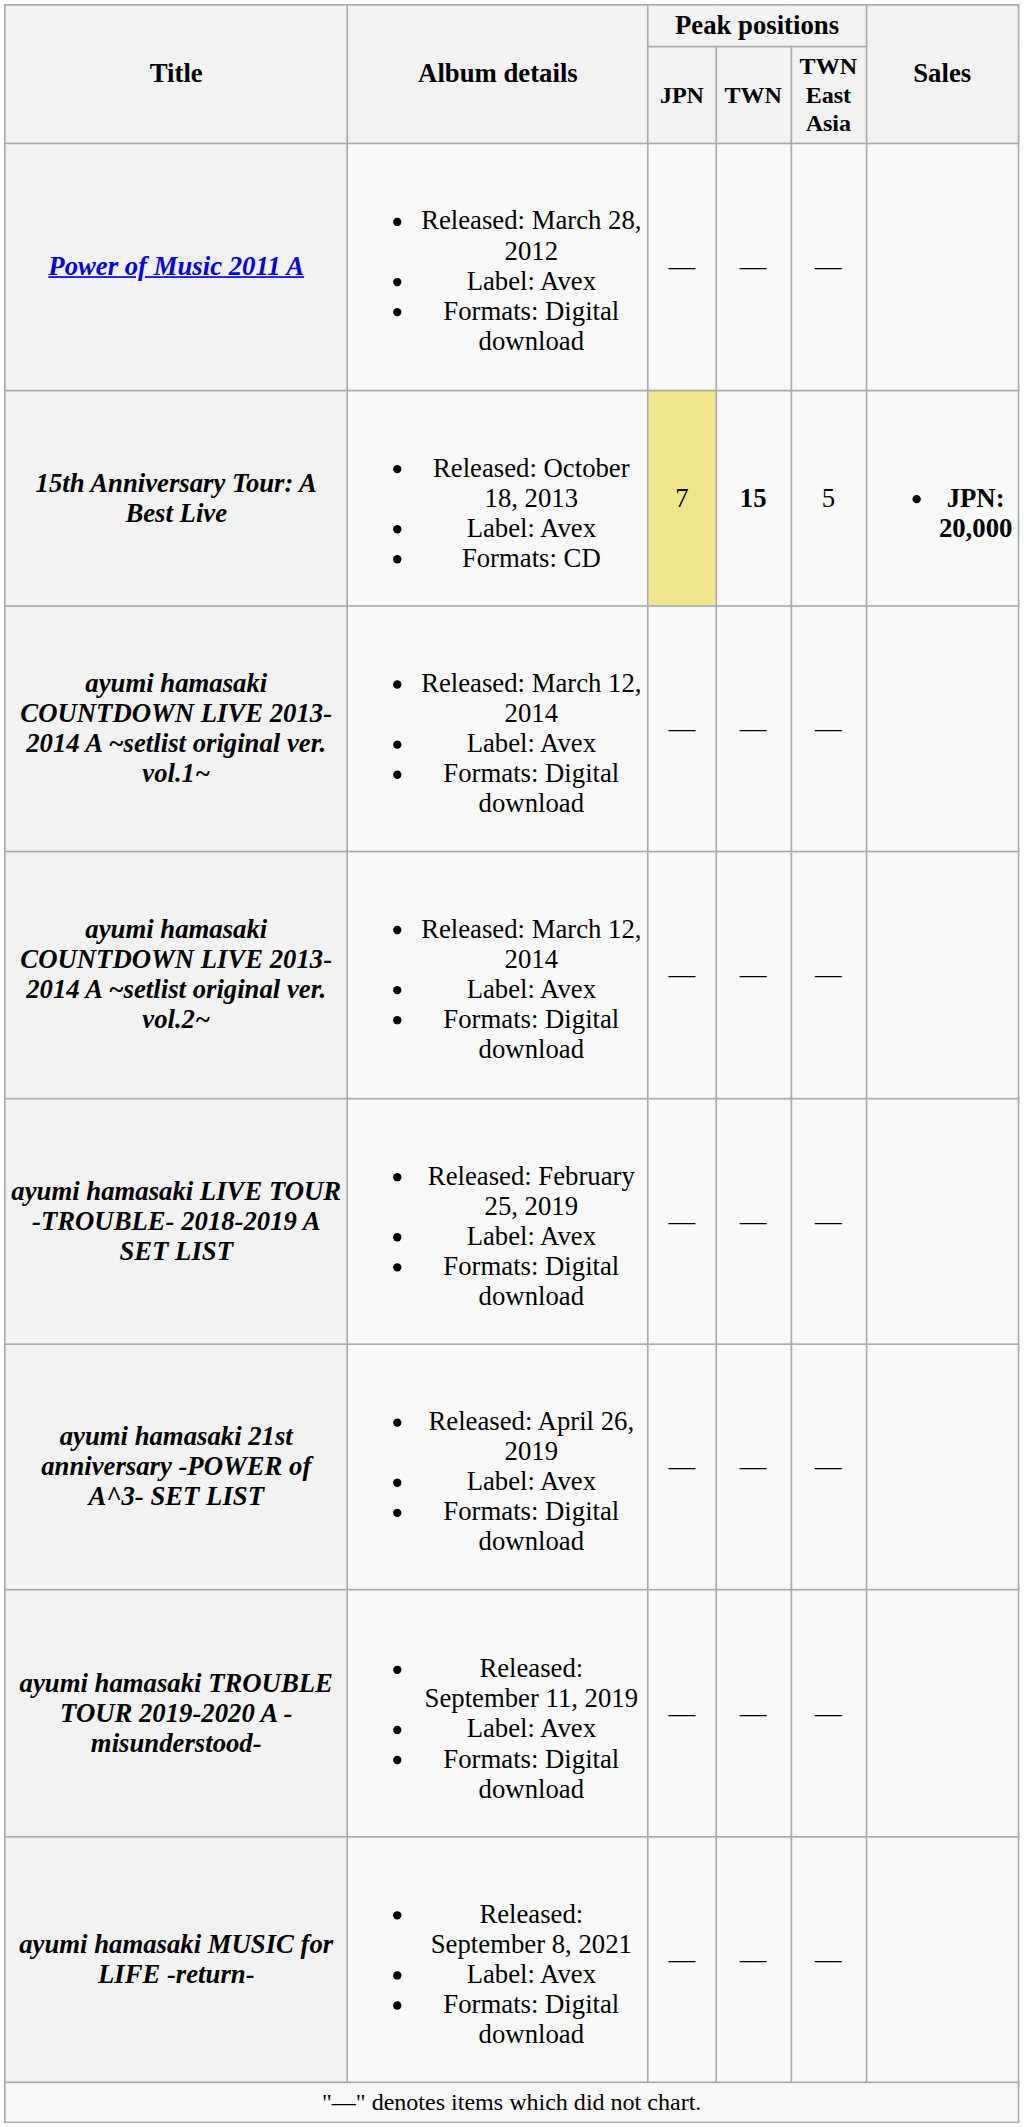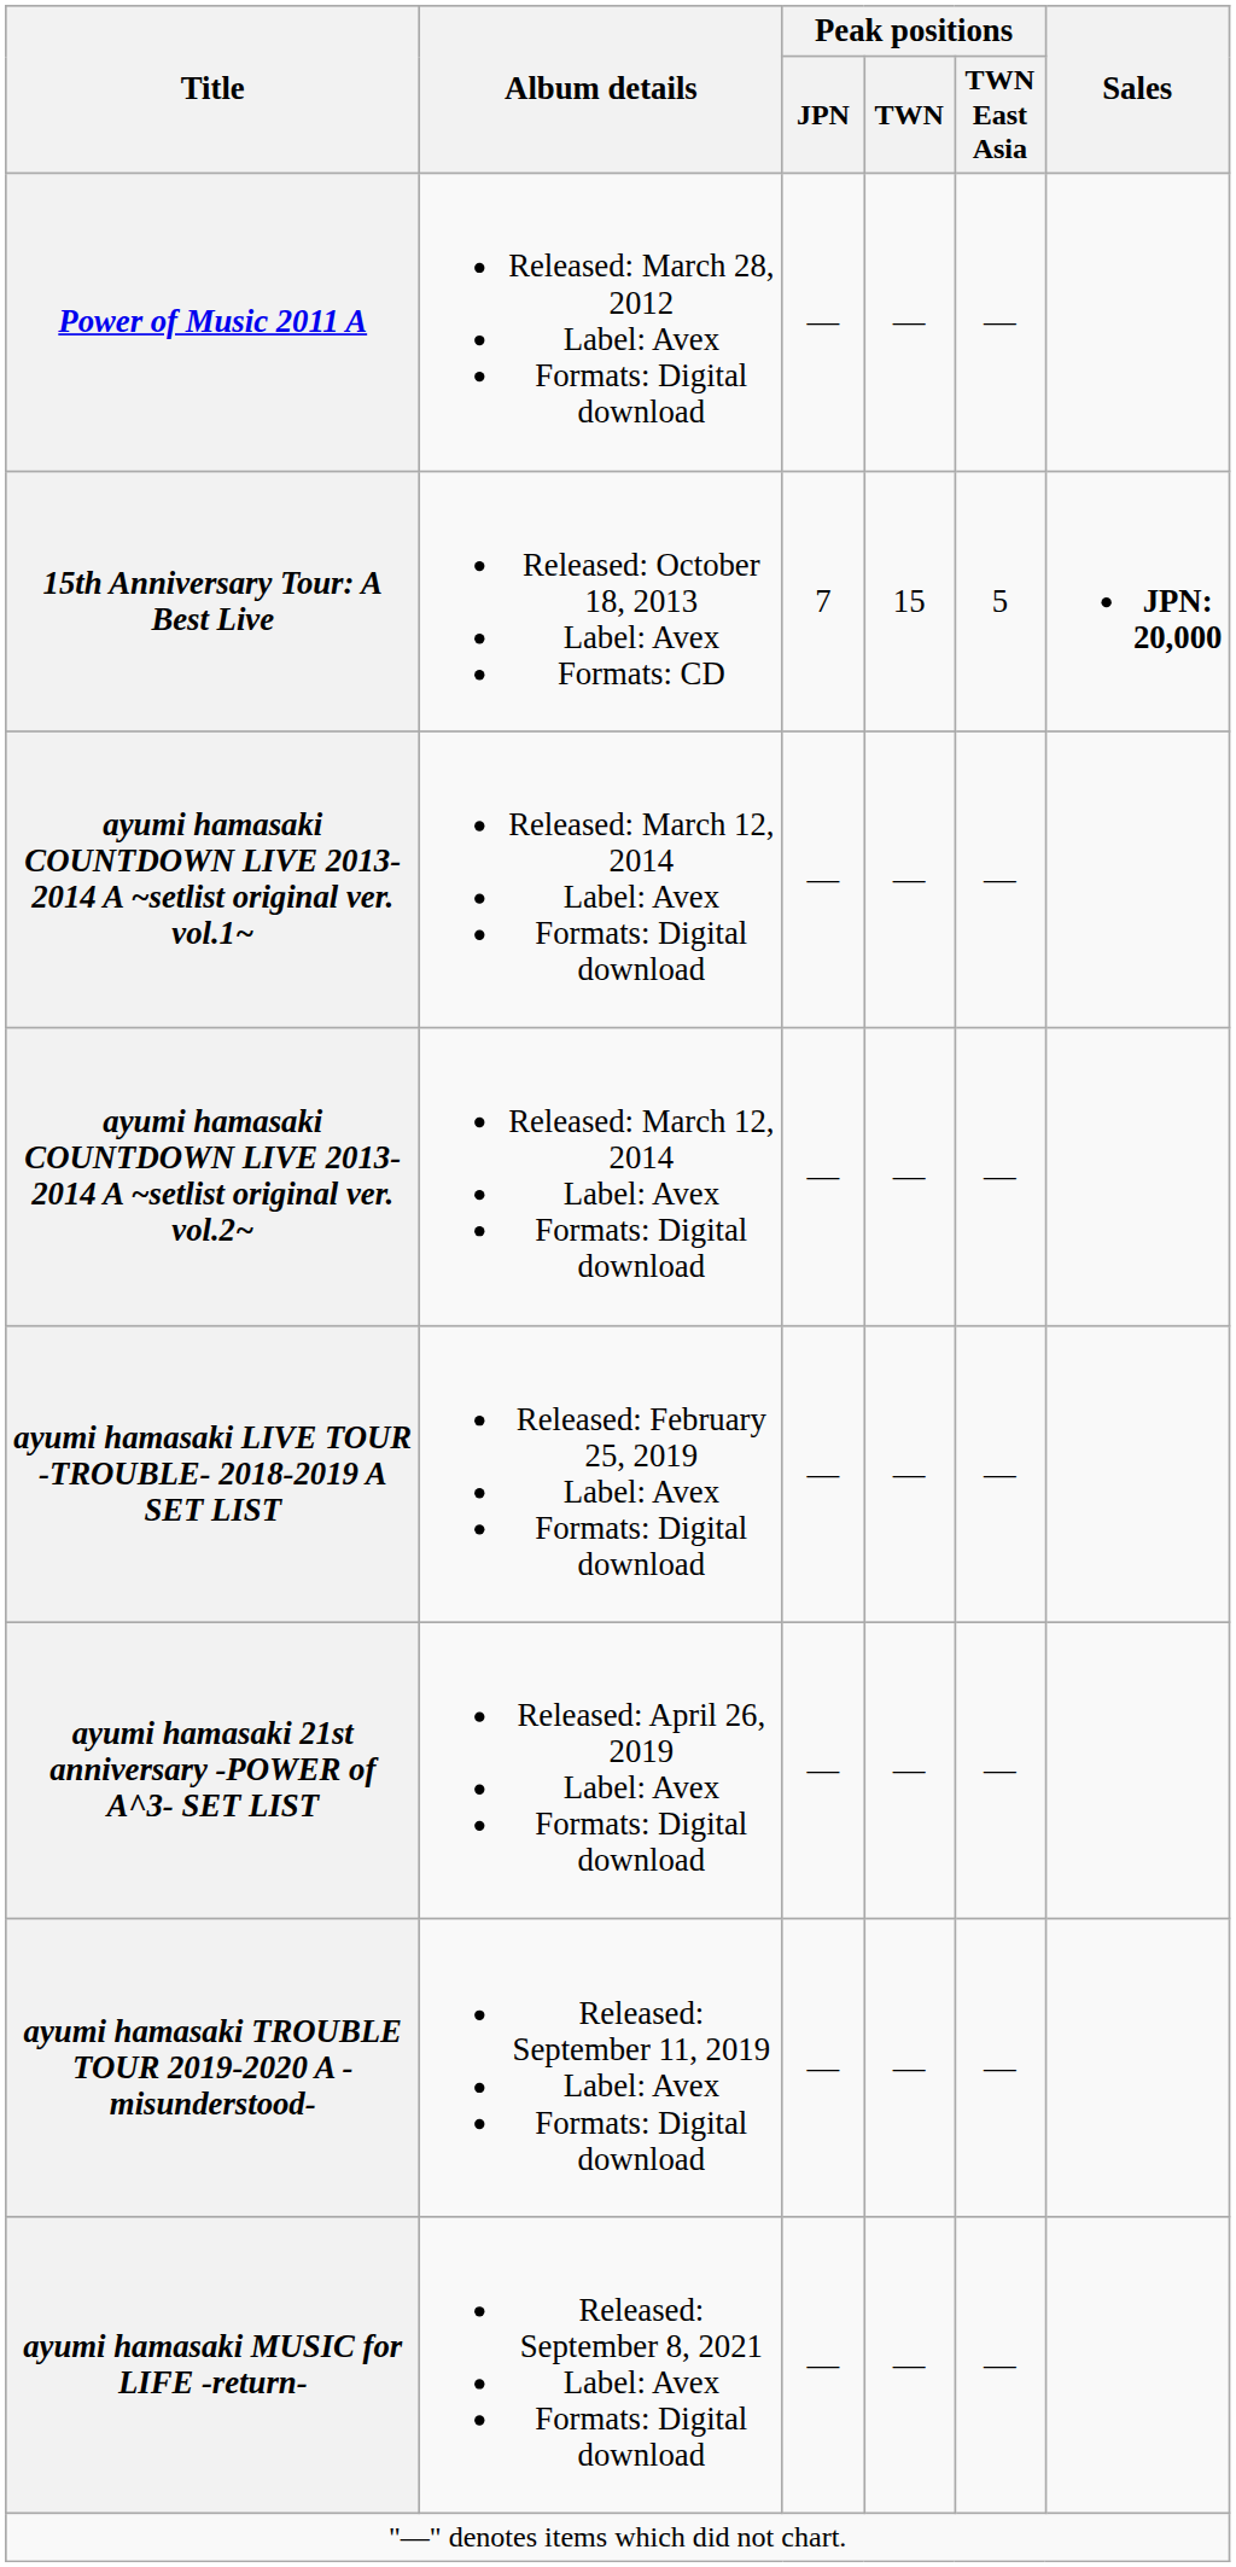15th Anniversary Tour: A Best Live | Peak positions / JPN: khaki background -> no background
15th Anniversary Tour: A Best Live | Peak positions / TWN: bold -> normal
